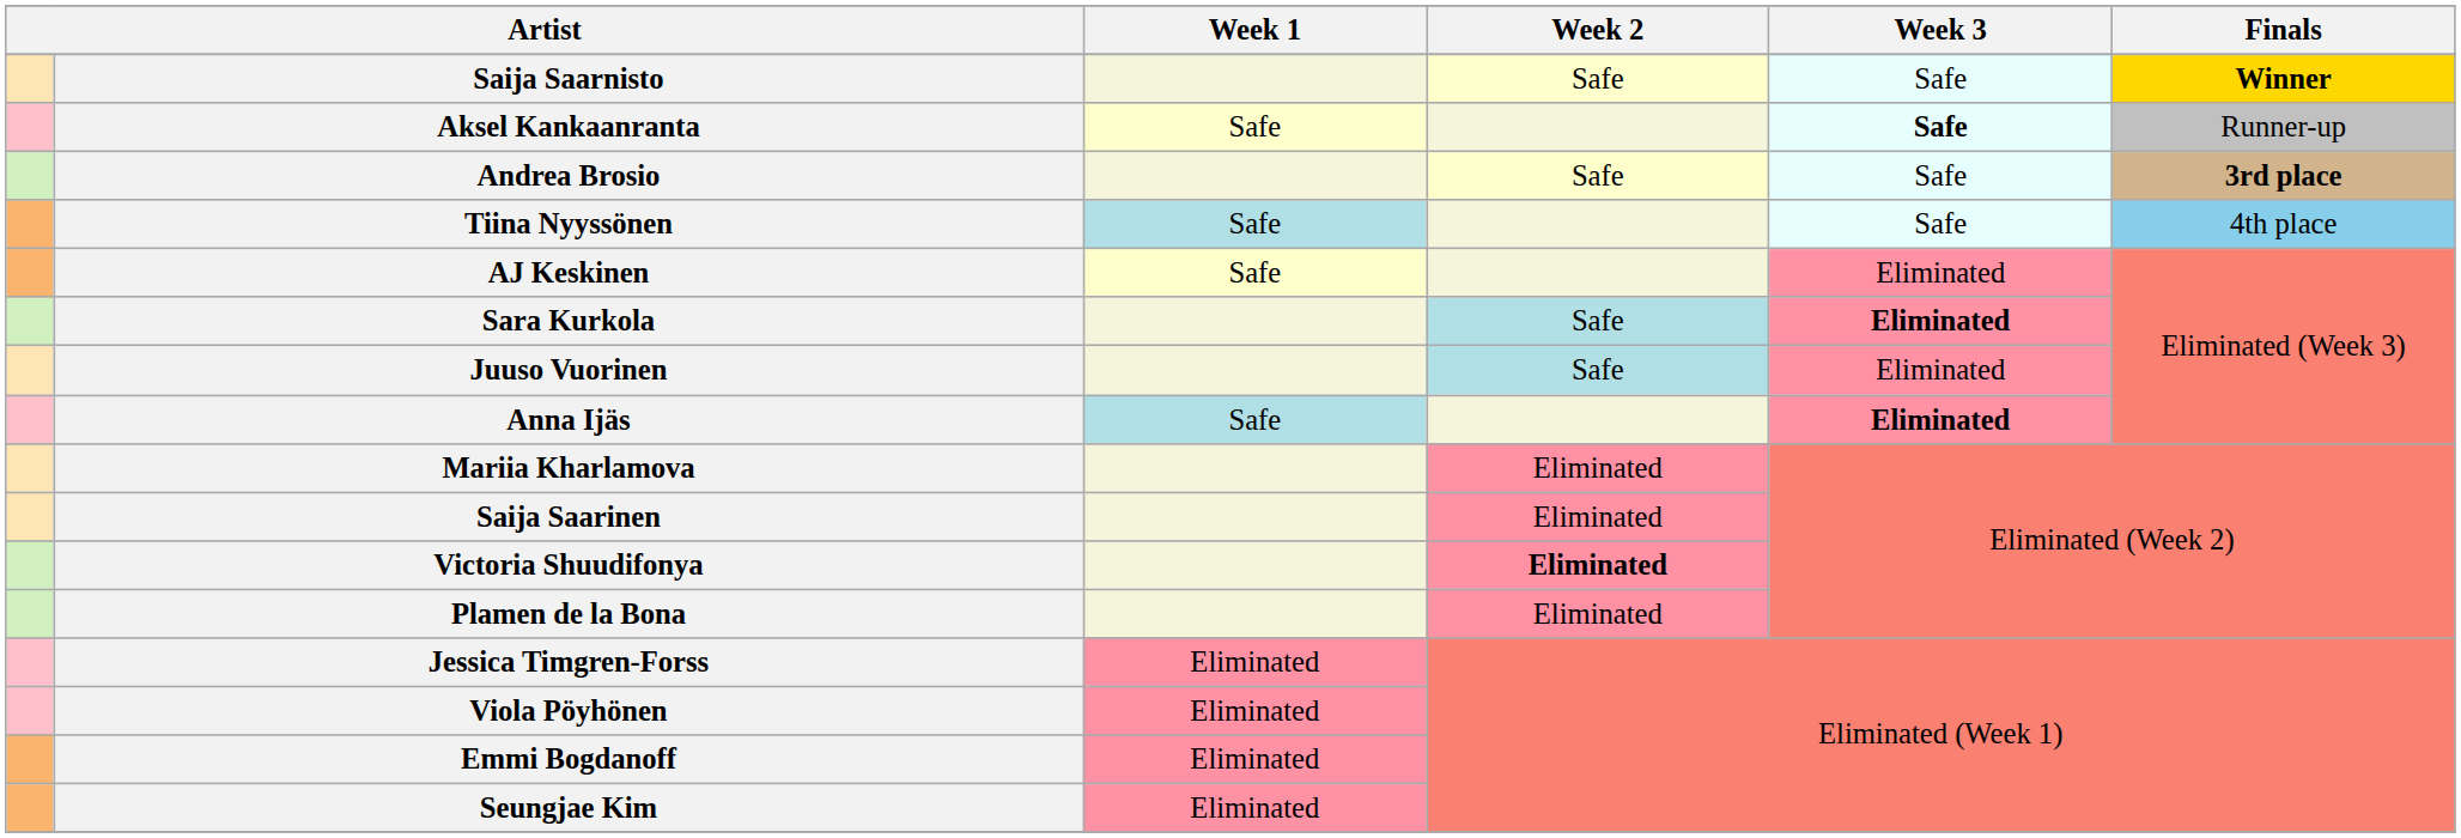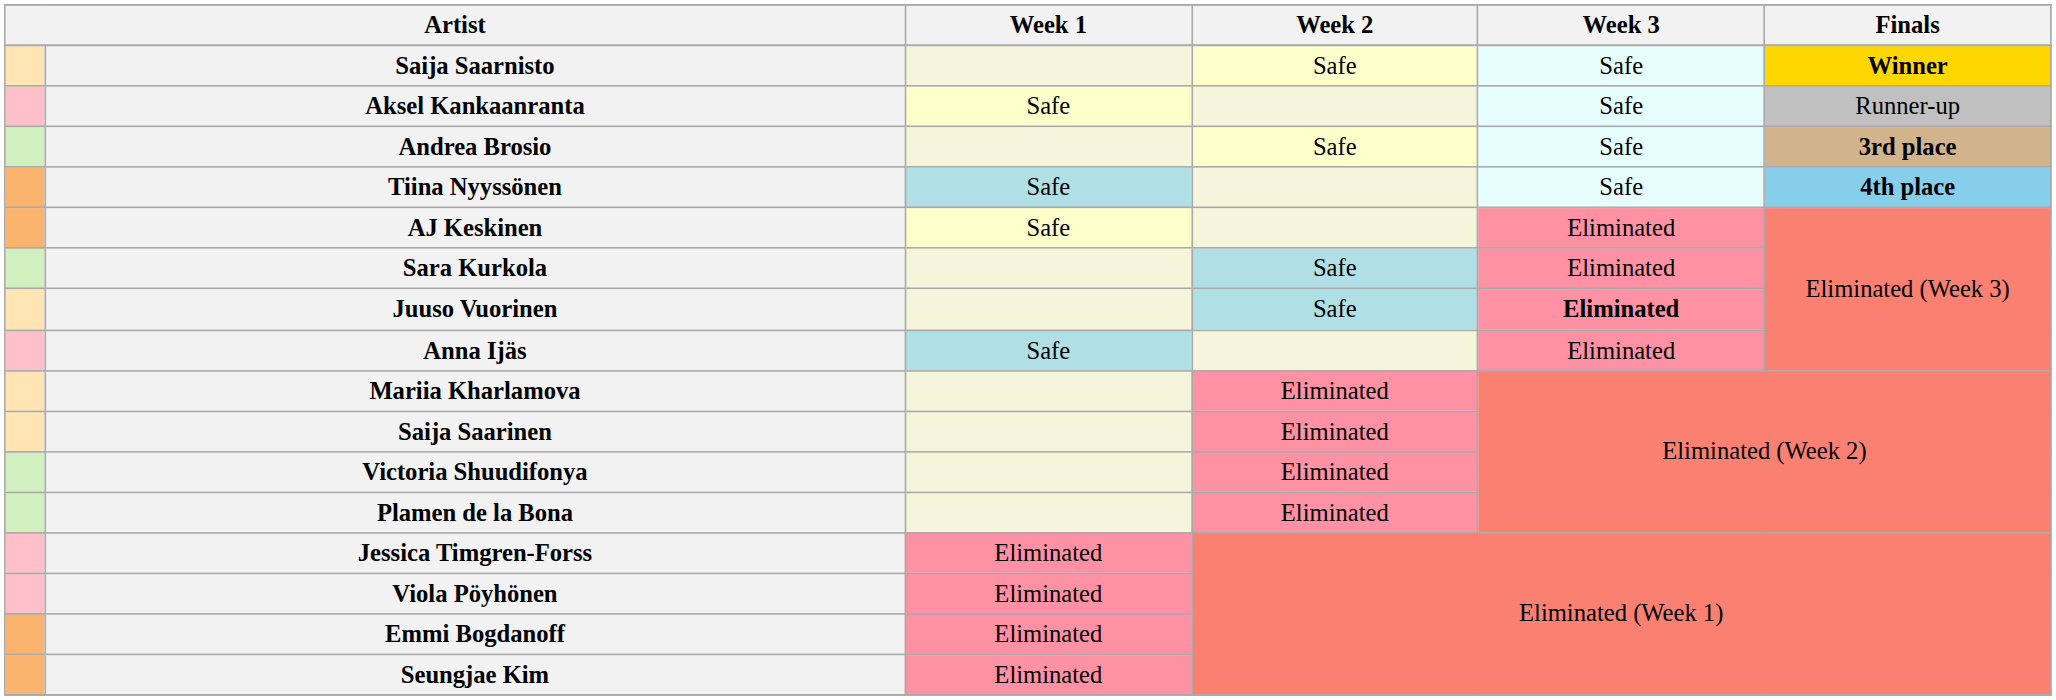Aksel Kankaanranta | Week 3: bold -> normal
Tiina Nyyssönen | Finals: normal -> bold
Sara Kurkola | Week 3: bold -> normal
Juuso Vuorinen | Week 3: normal -> bold
Anna Ijäs | Week 3: bold -> normal
Victoria Shuudifonya | Week 2: bold -> normal
